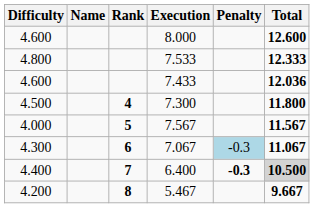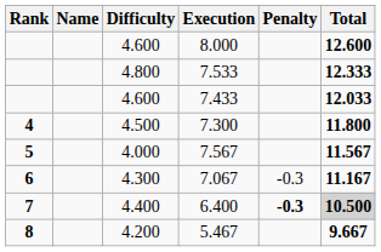columns swapped: Rank <-> Difficulty
7.433 | Total: 12.036 -> 12.033
7.067 | Penalty: lightblue background -> no background
7.067 | Total: 11.067 -> 11.167
